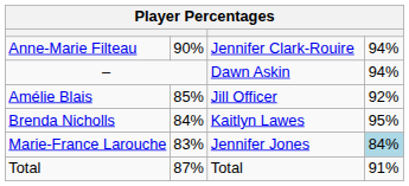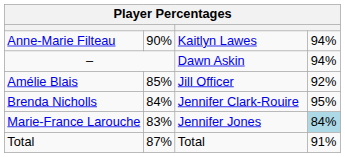Anne-Marie Filteau | column 3: Jennifer Clark-Rouire -> Kaitlyn Lawes
Brenda Nicholls | column 3: Kaitlyn Lawes -> Jennifer Clark-Rouire
